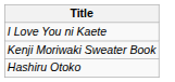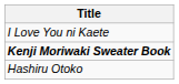row 3 | column 1: normal -> bold
